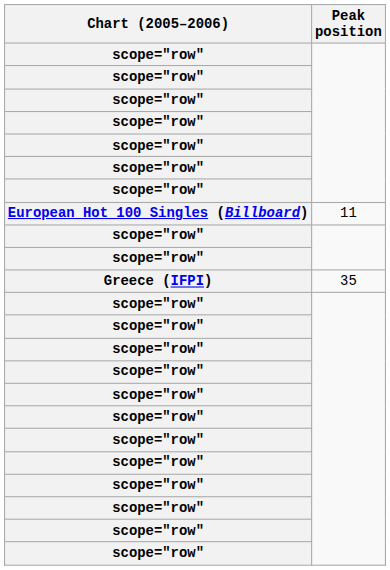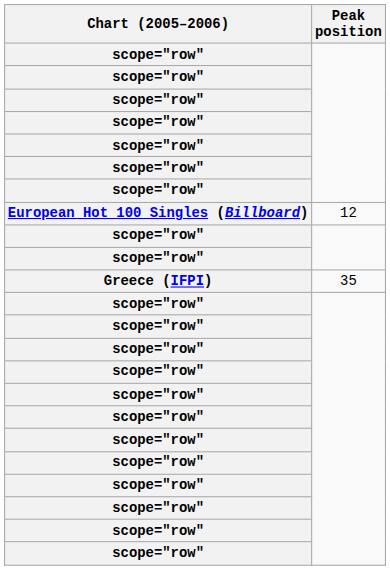European Hot 100 Singles (Billboard) | Peak position: 11 -> 12
